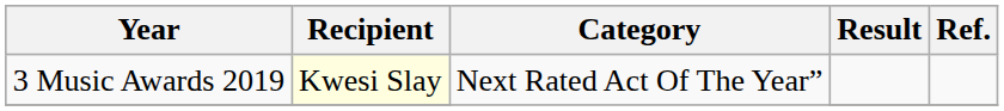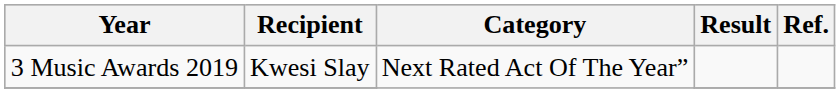3 Music Awards 2019 | Recipient: lightyellow background -> no background
